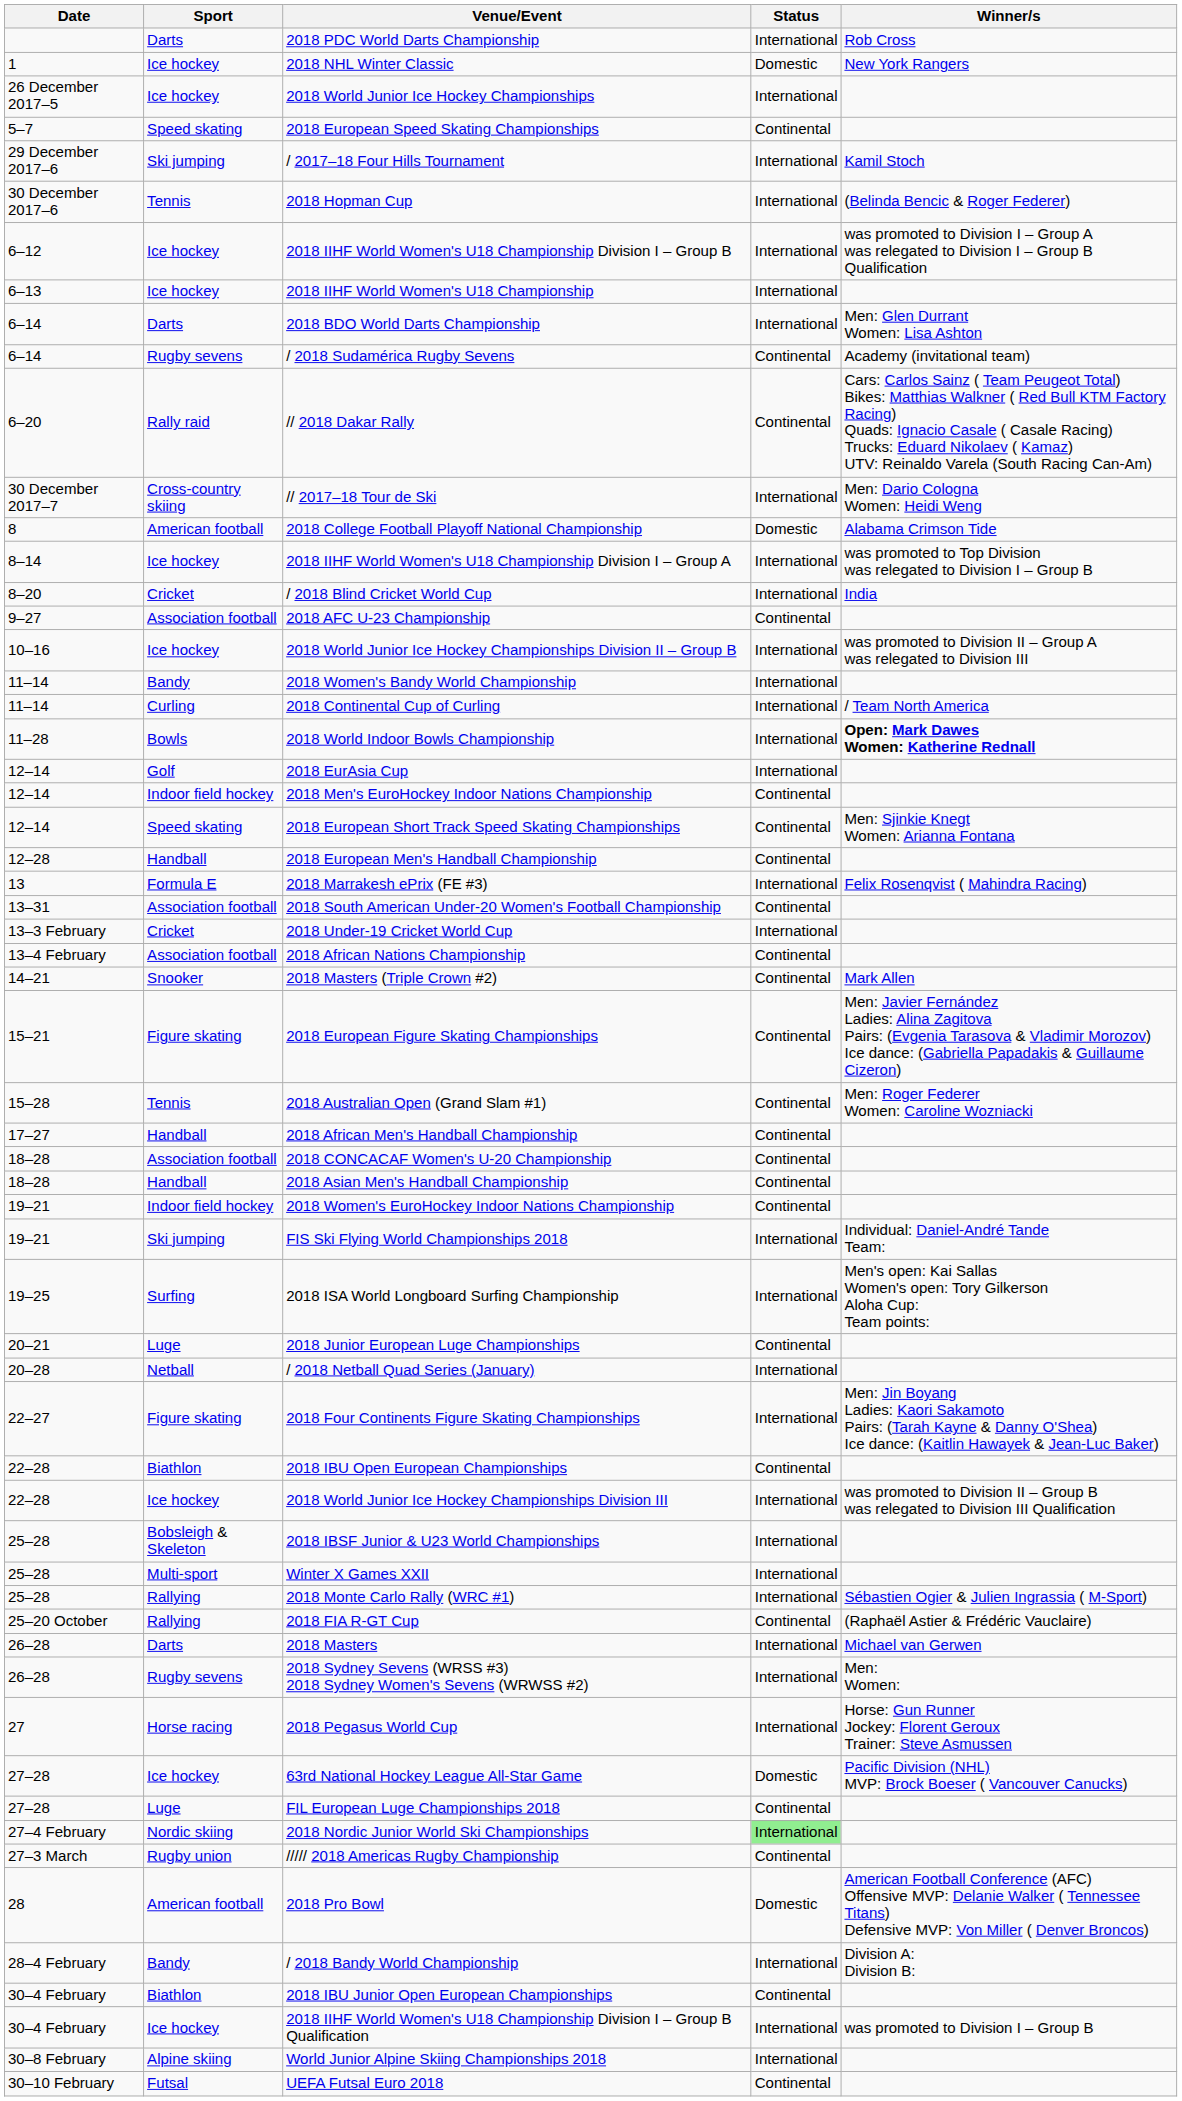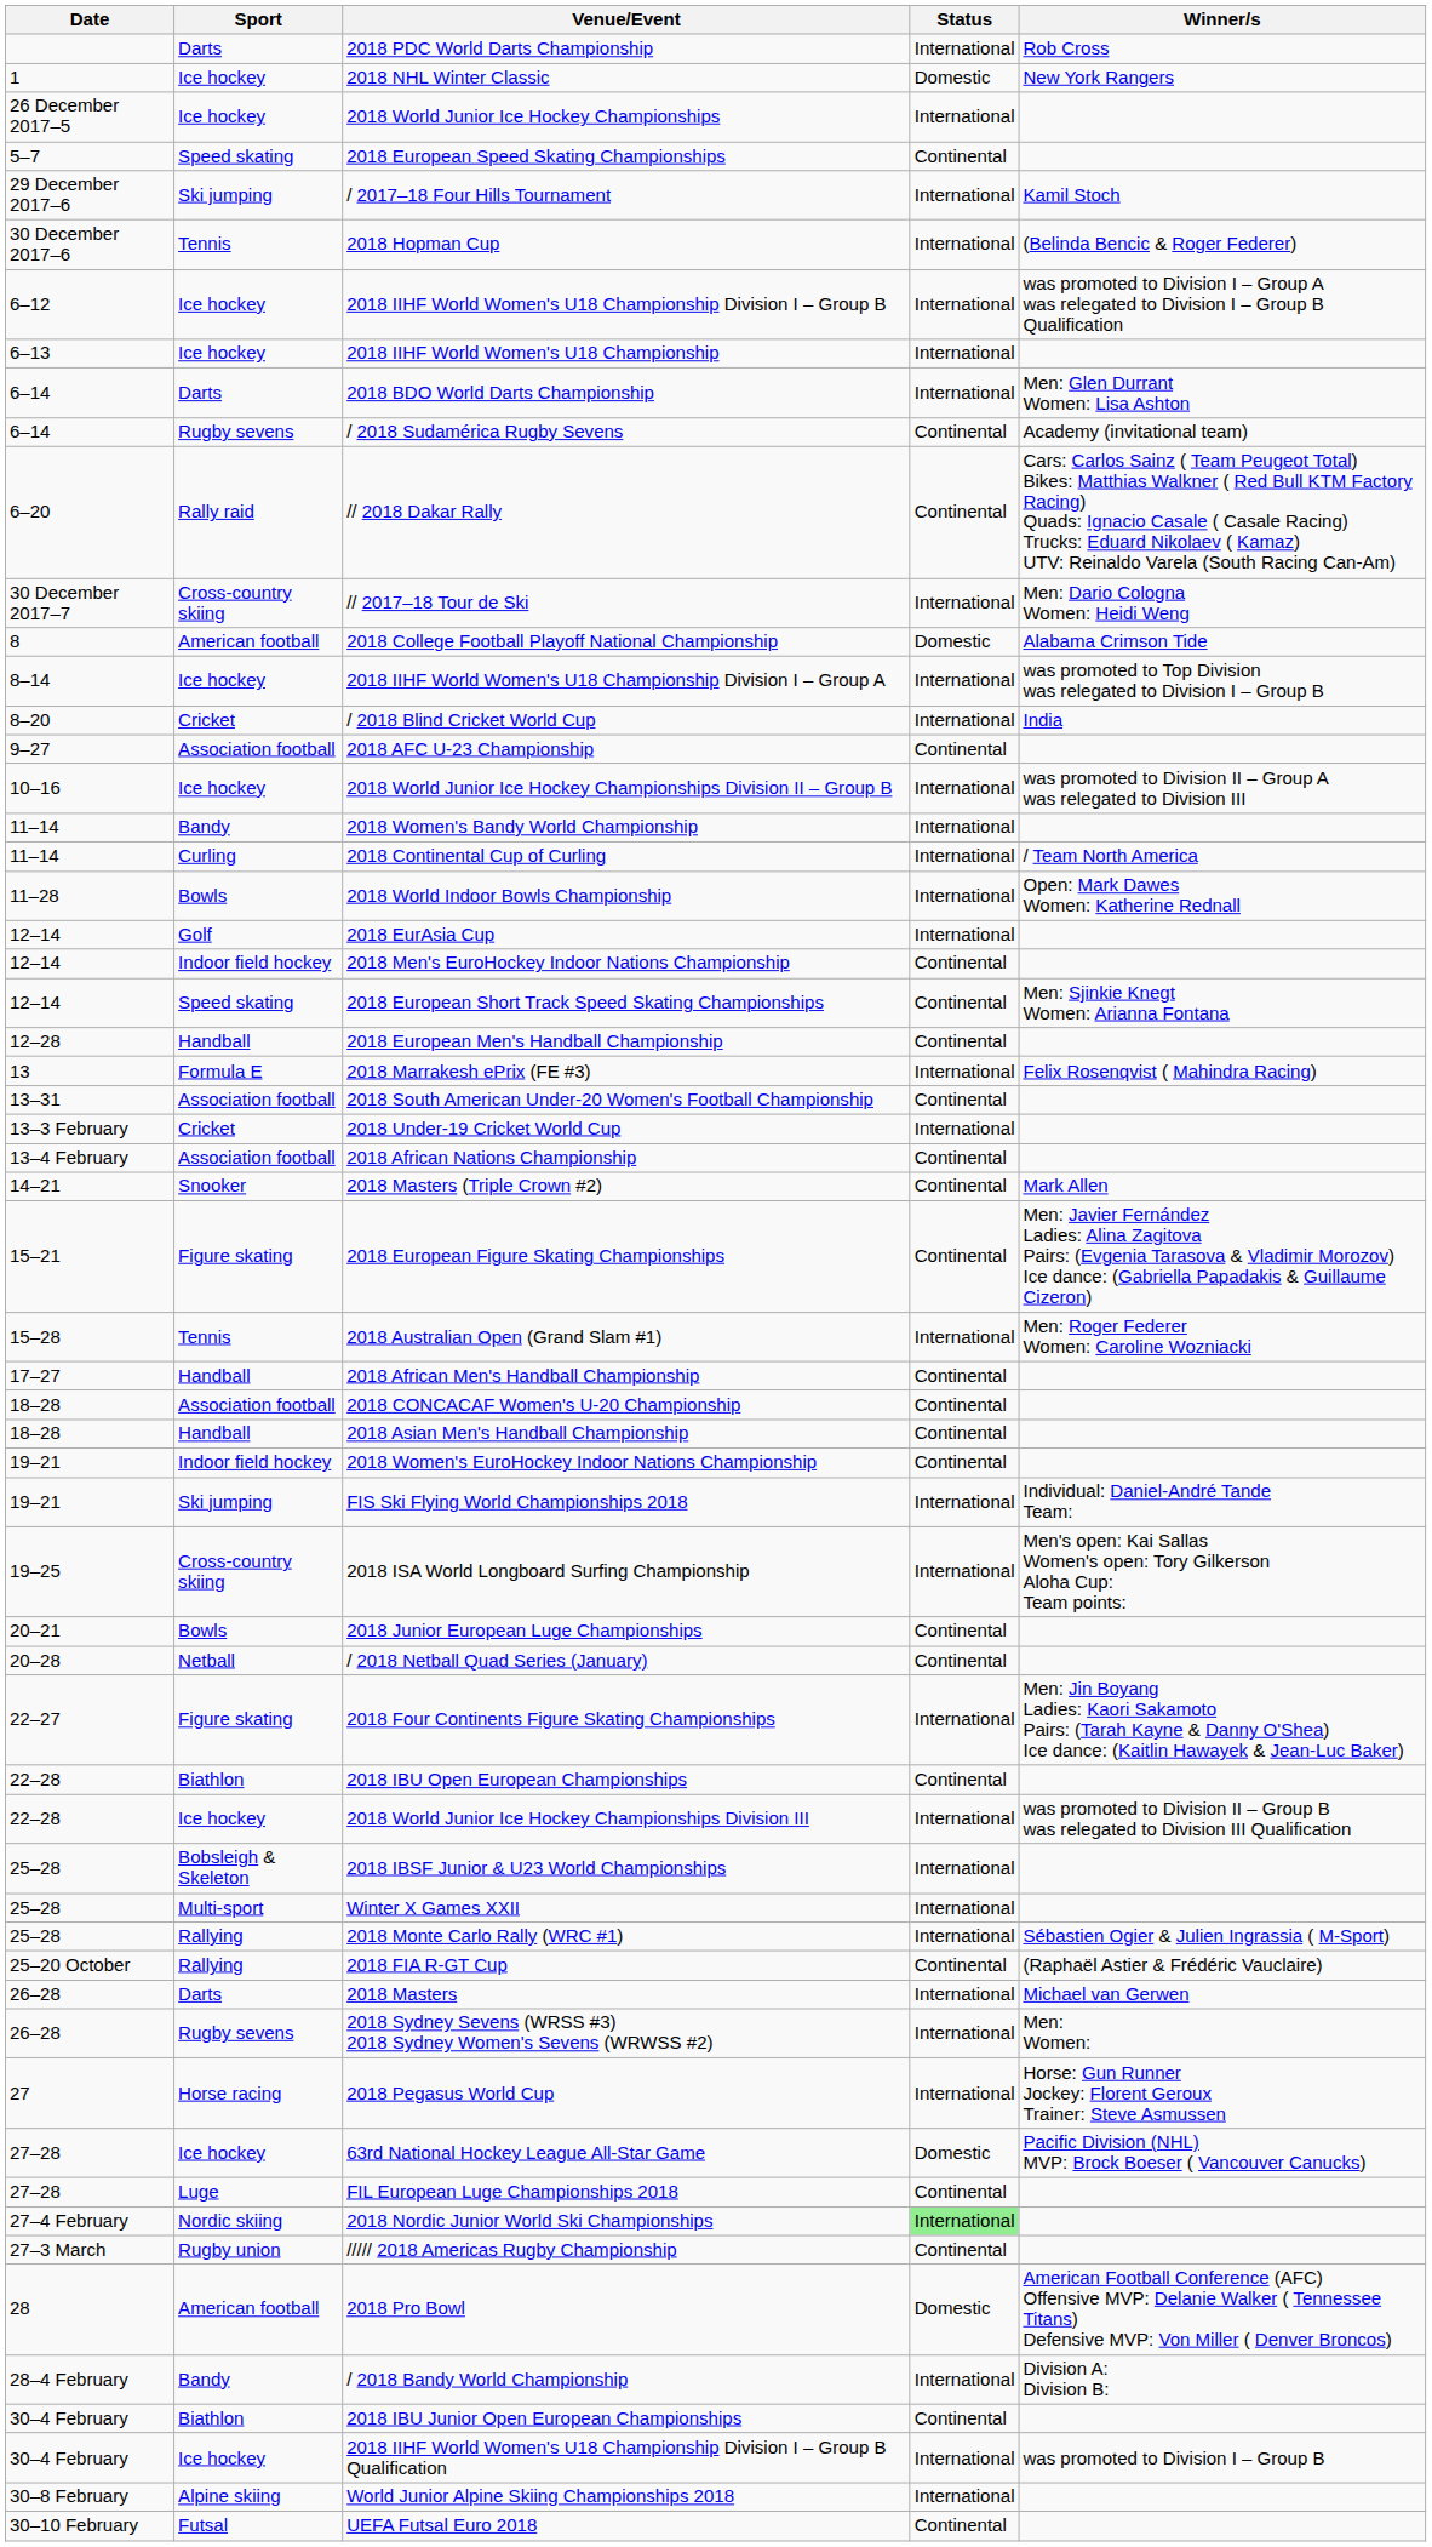2018 World Indoor Bowls Championship | Winner/s: bold -> normal
2018 Australian Open (Grand Slam #1) | Status: Continental -> International
2018 ISA World Longboard Surfing Championship | Sport: Surfing -> Cross-country skiing
2018 Junior European Luge Championships | Sport: Luge -> Bowls
/ 2018 Netball Quad Series (January) | Status: International -> Continental
